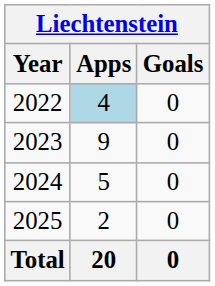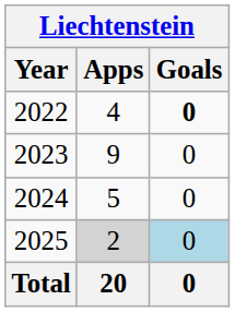2022 | Apps: lightblue background -> no background
2022 | Goals: normal -> bold
2025 | Apps: no background -> lightgrey background
2025 | Goals: no background -> lightblue background
